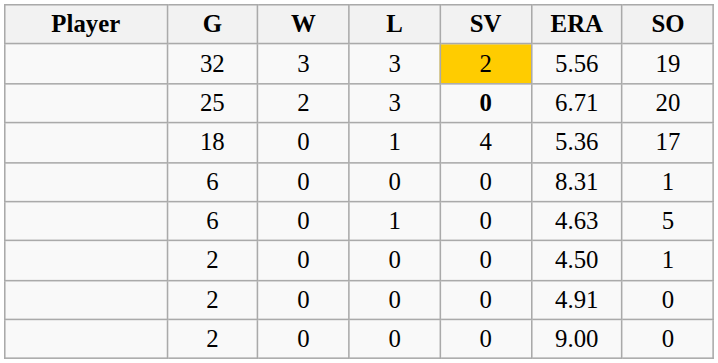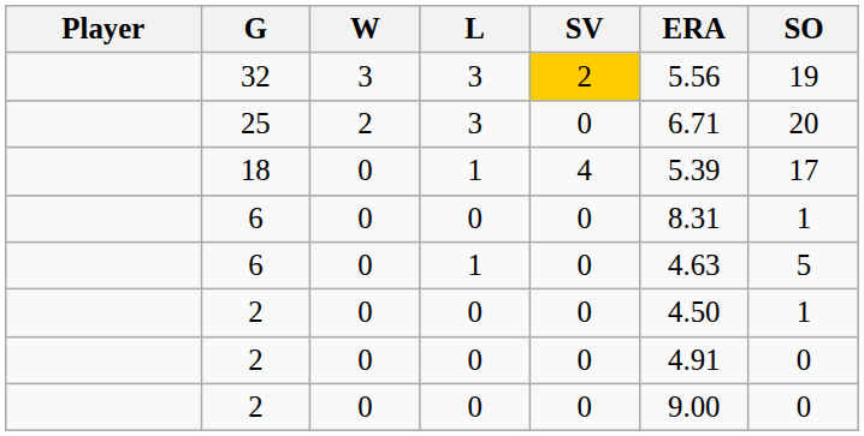25 | SV: bold -> normal
18 | ERA: 5.36 -> 5.39
